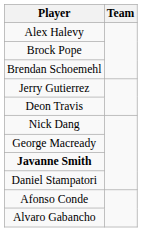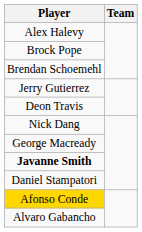Afonso Conde | Player: no background -> gold background
